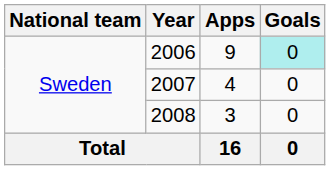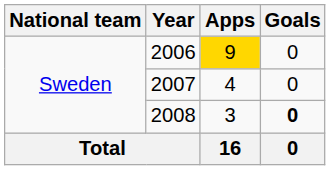2006 | Apps: no background -> gold background
2006 | Goals: paleturquoise background -> no background
2008 | Goals: normal -> bold
